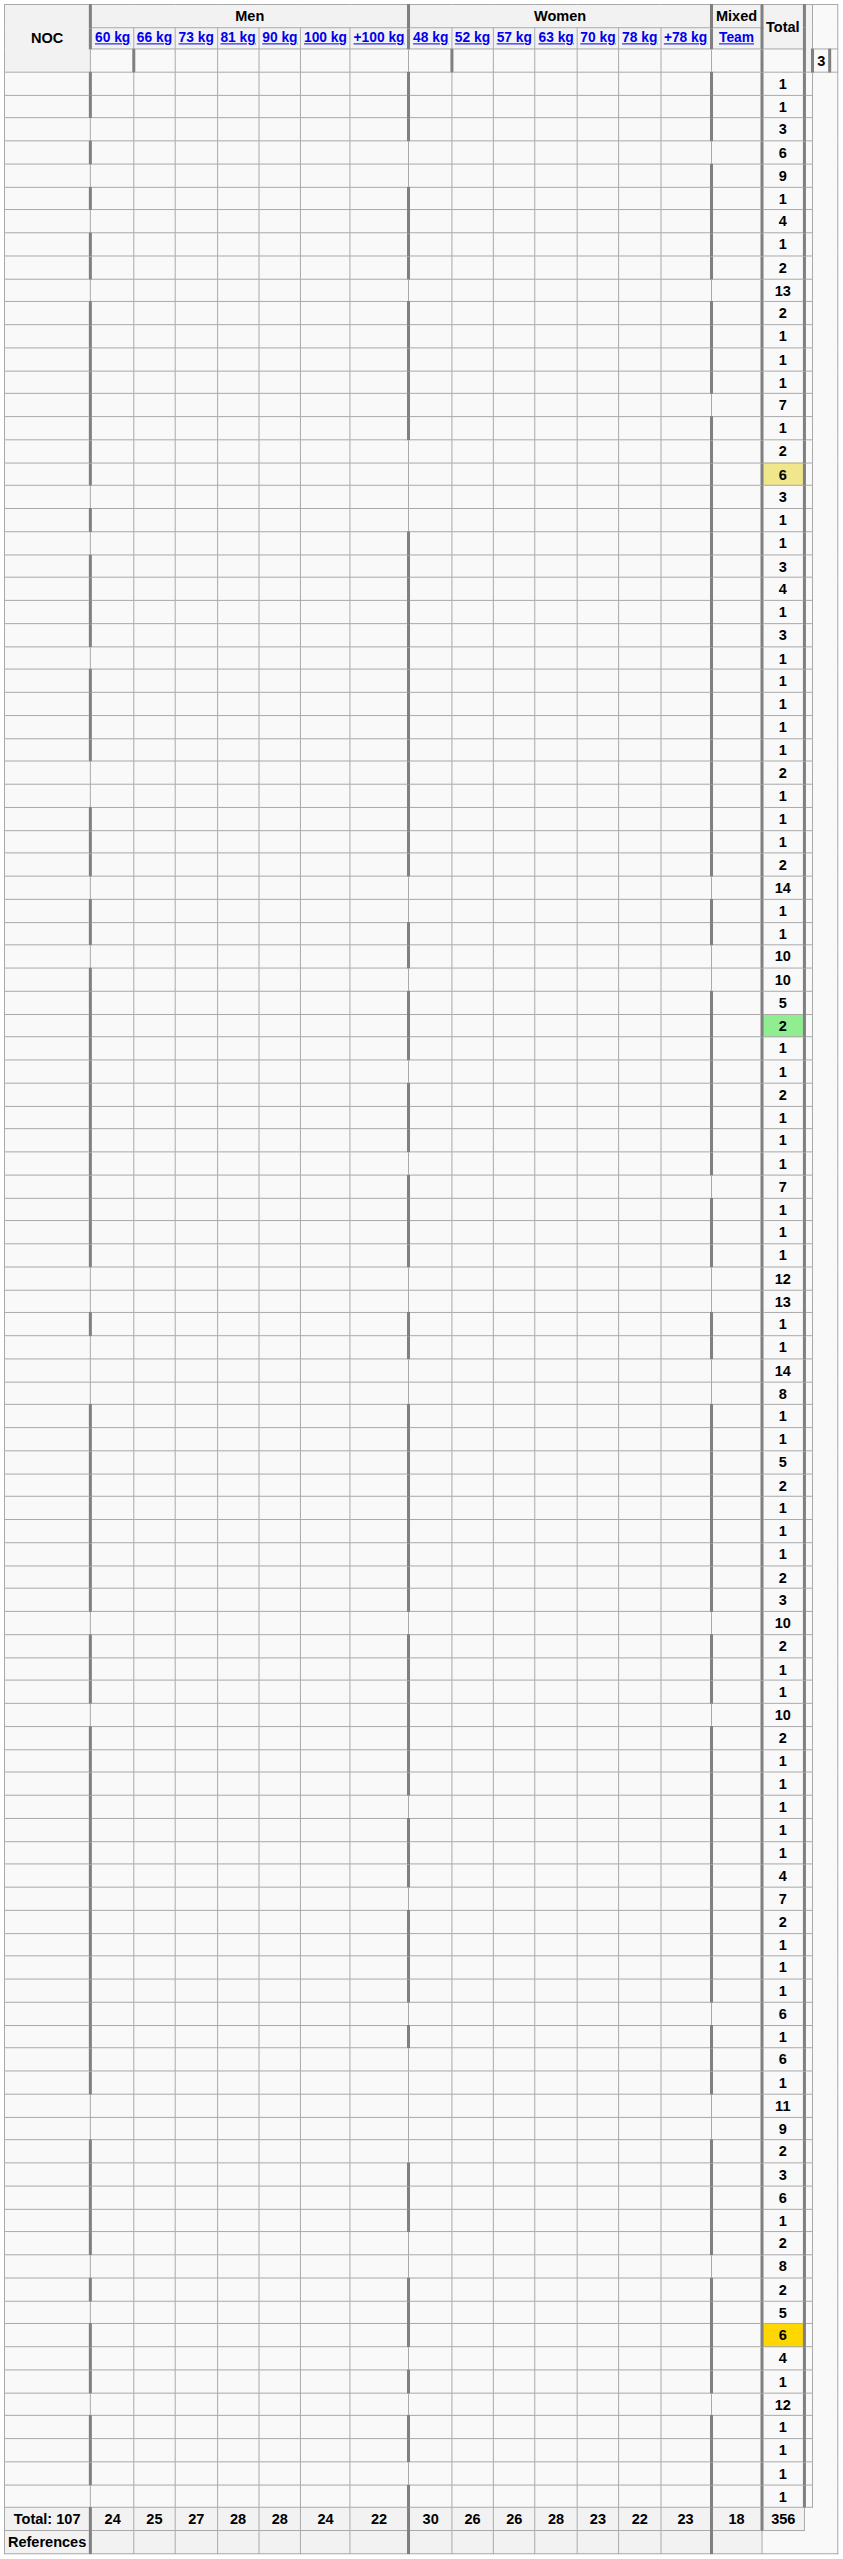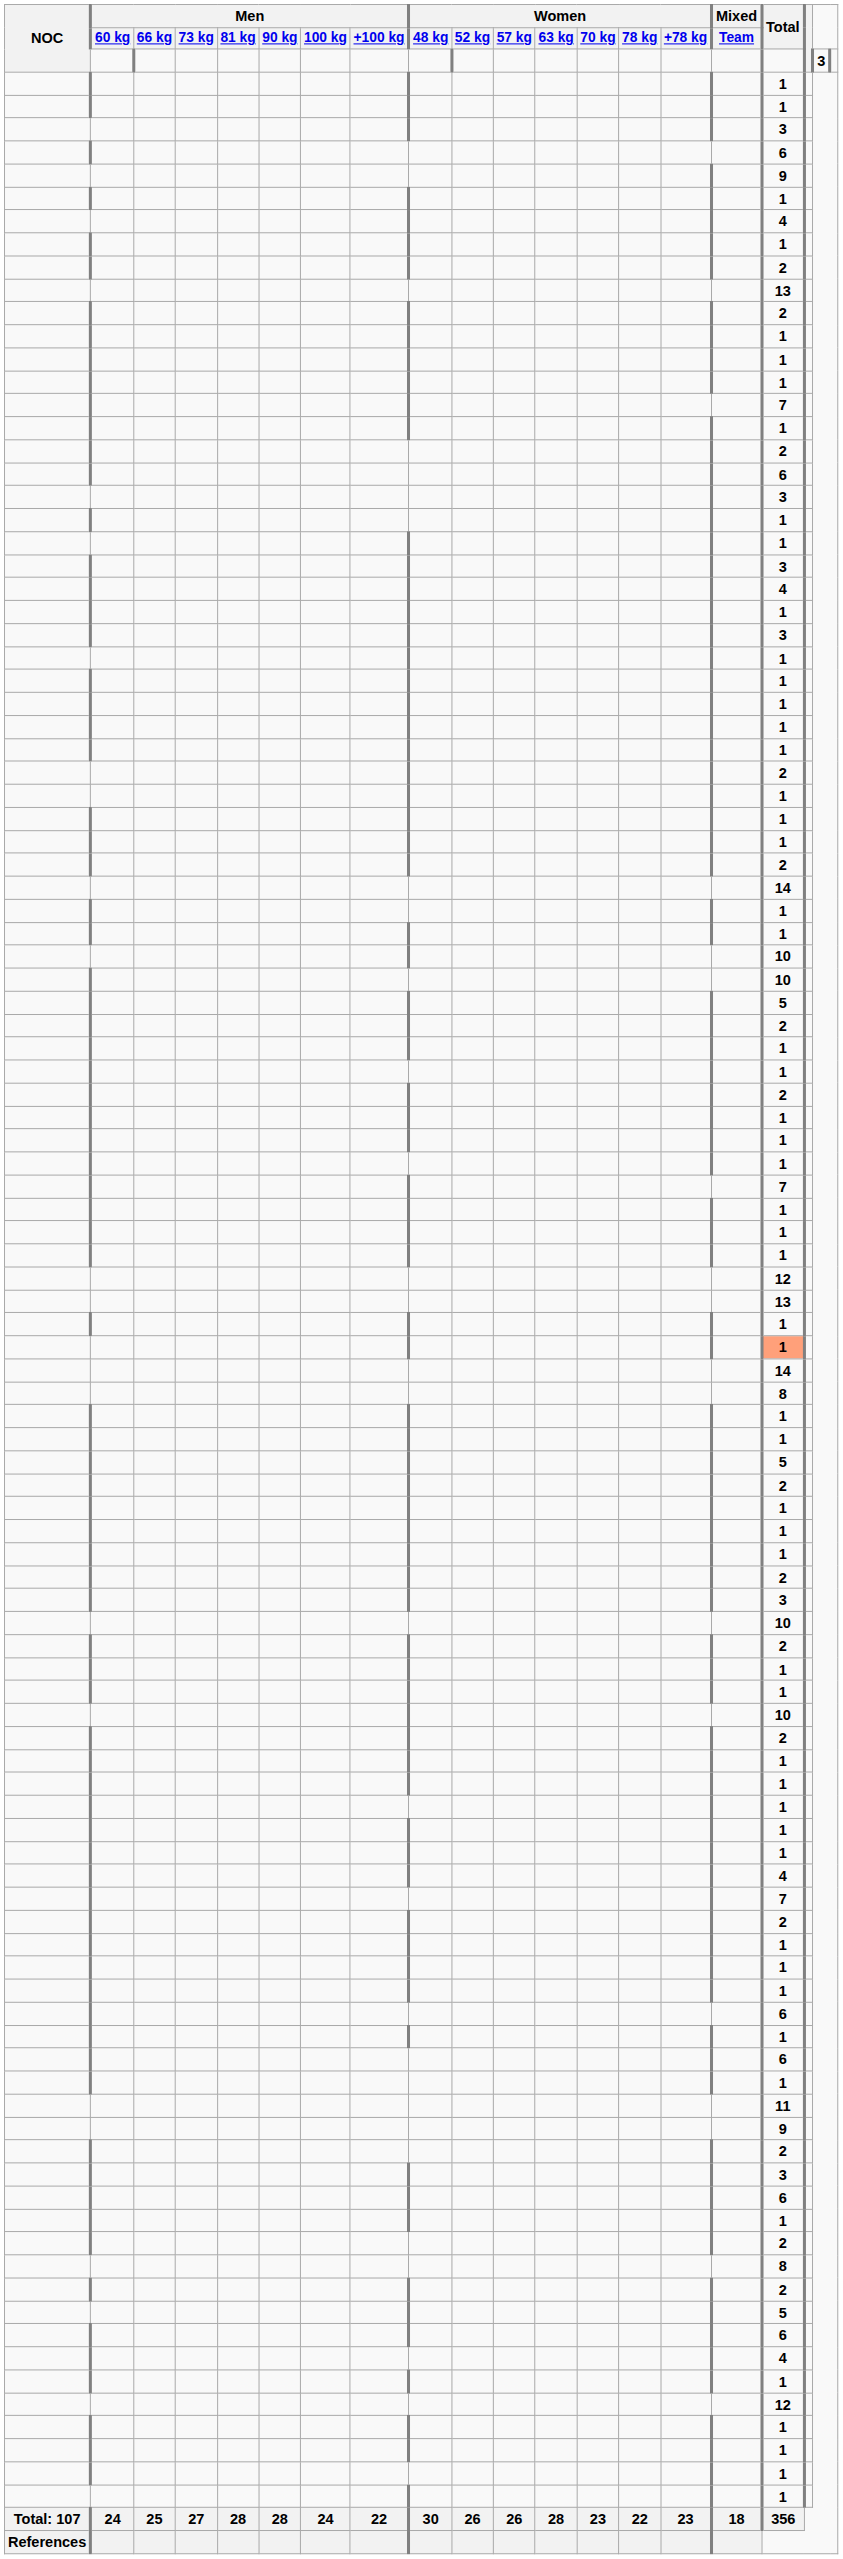row 21 | Total: khaki background -> no background
row 45 | Total: lightgreen background -> no background
row 59 | Total: no background -> lightsalmon background
row 102 | Total: gold background -> no background
